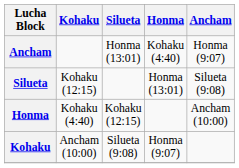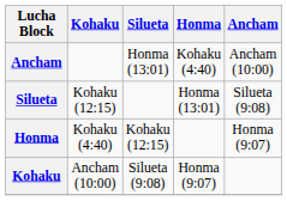row 2 | Ancham: Honma (9:07) -> Ancham (10:00)
row 4 | Ancham: Ancham (10:00) -> Honma (9:07)
